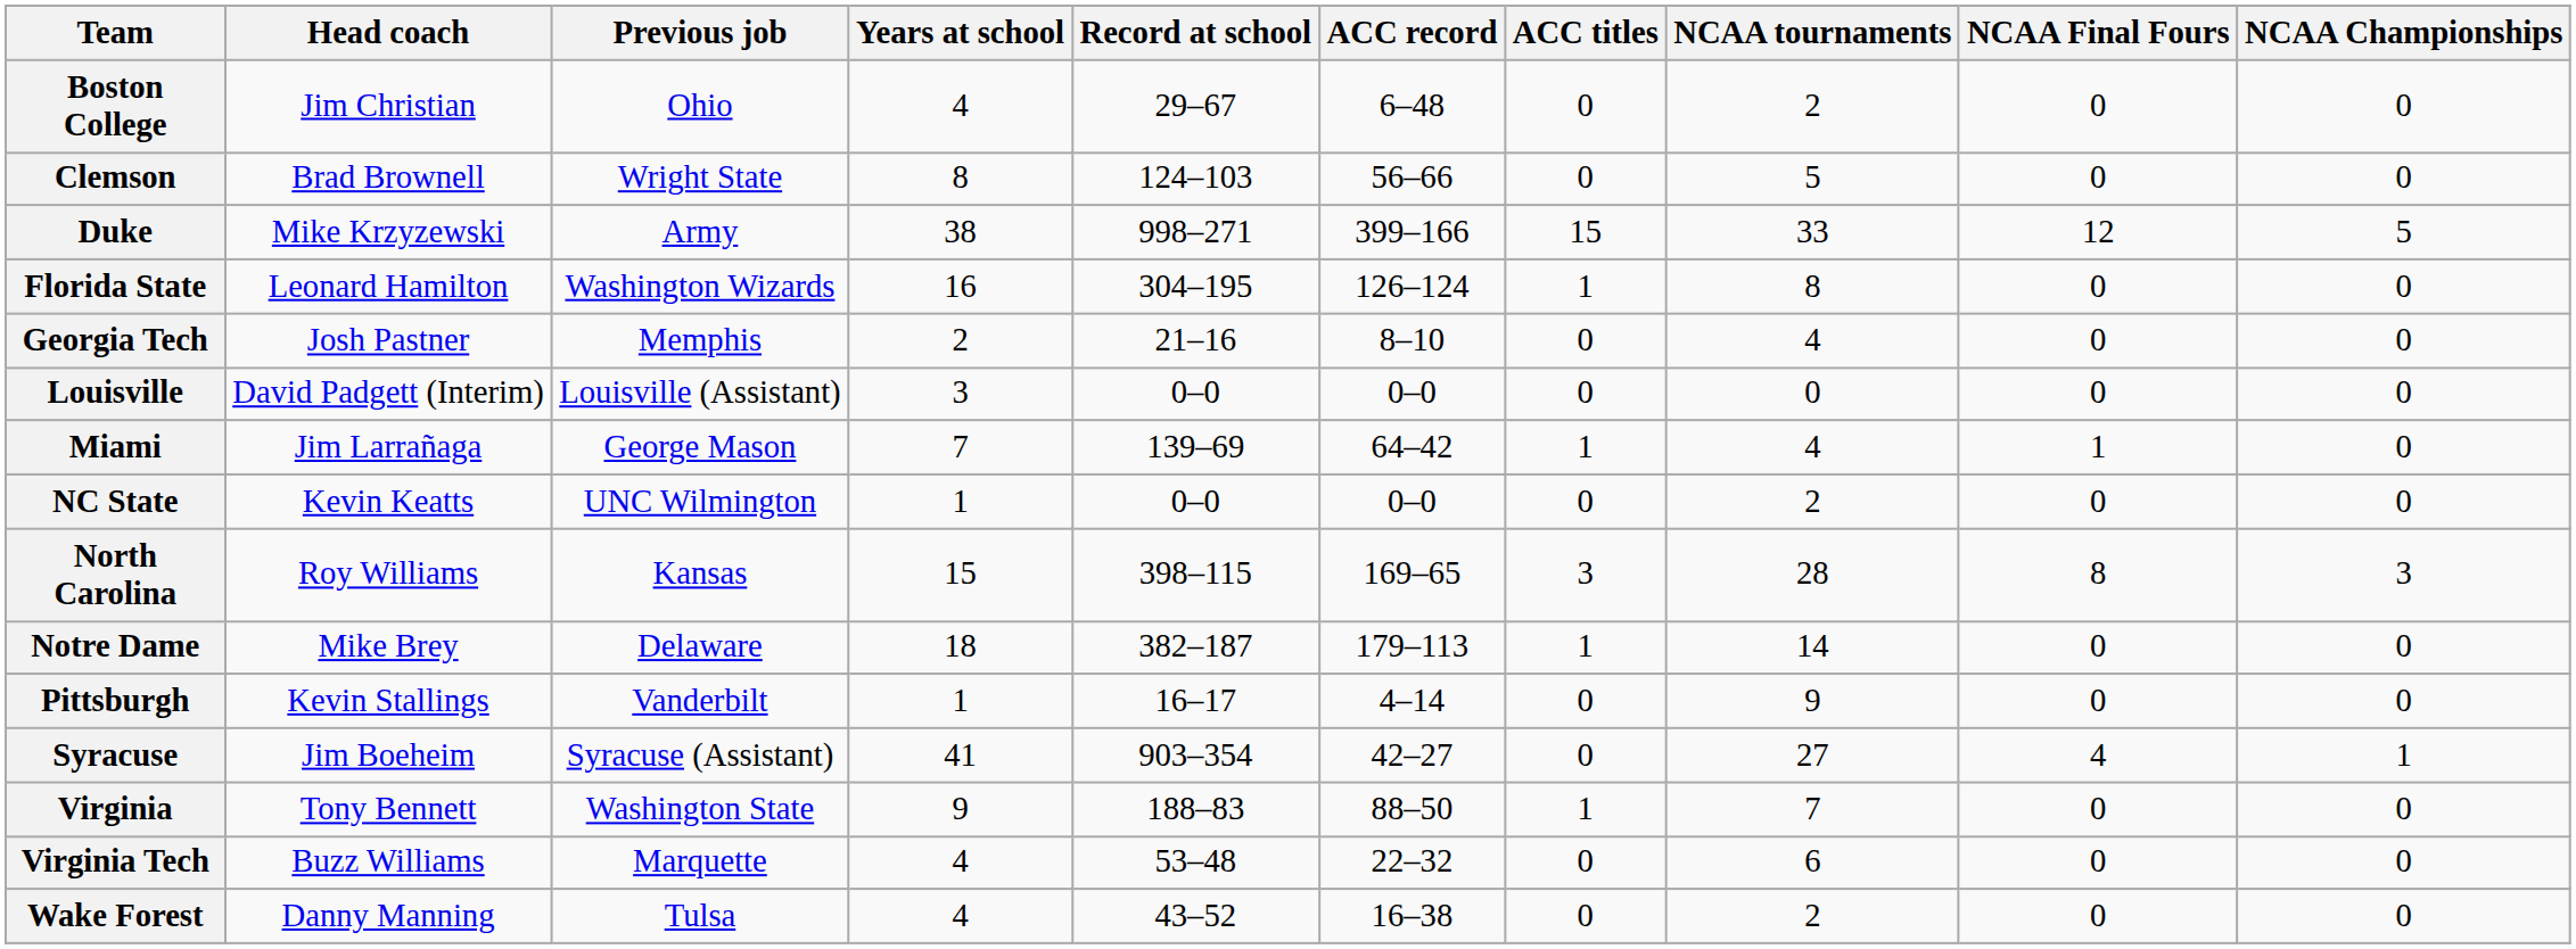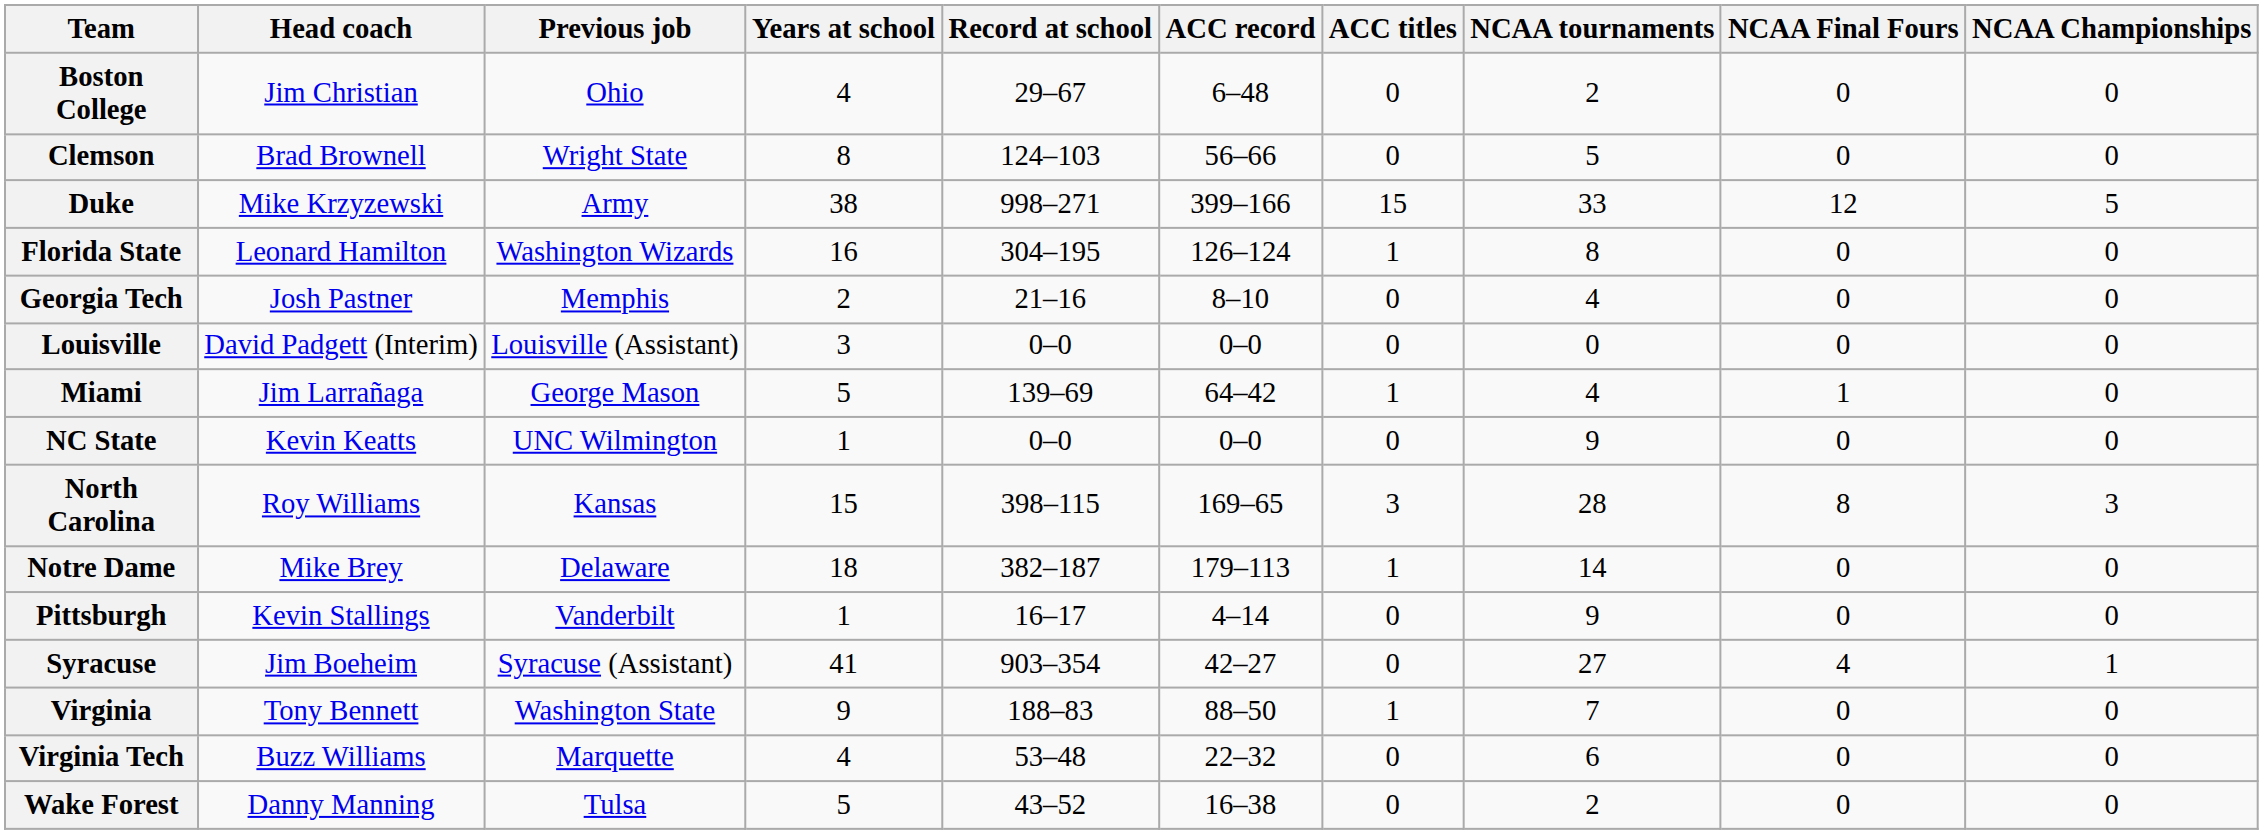Miami | Years at school: 7 -> 5
NC State | NCAA tournaments: 2 -> 9
Wake Forest | Years at school: 4 -> 5
